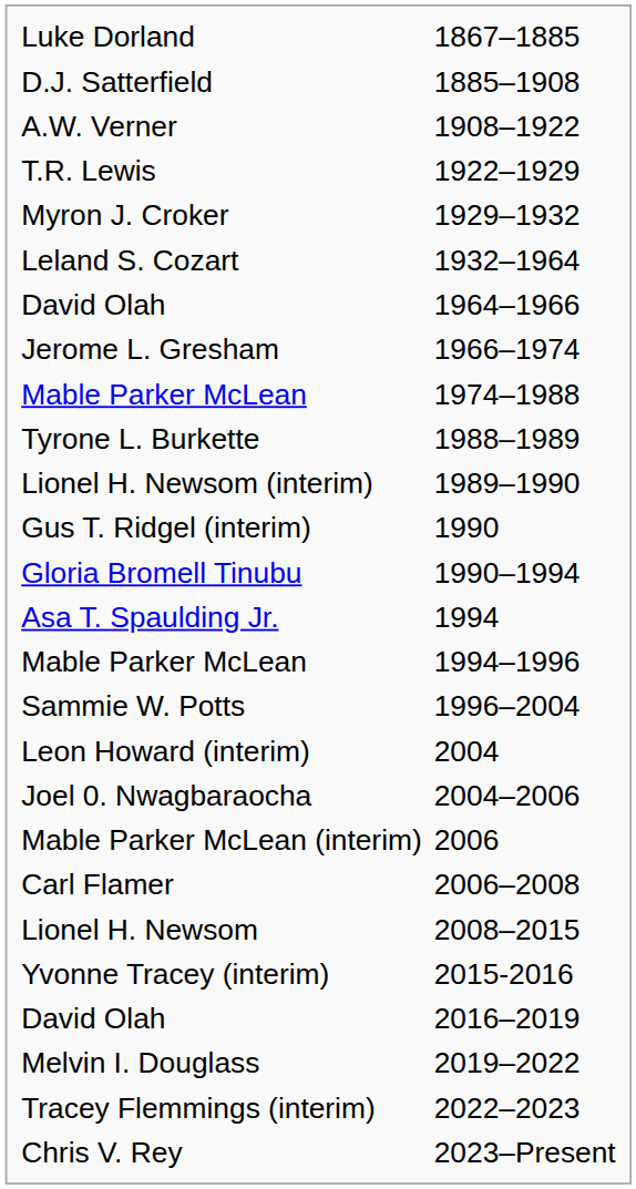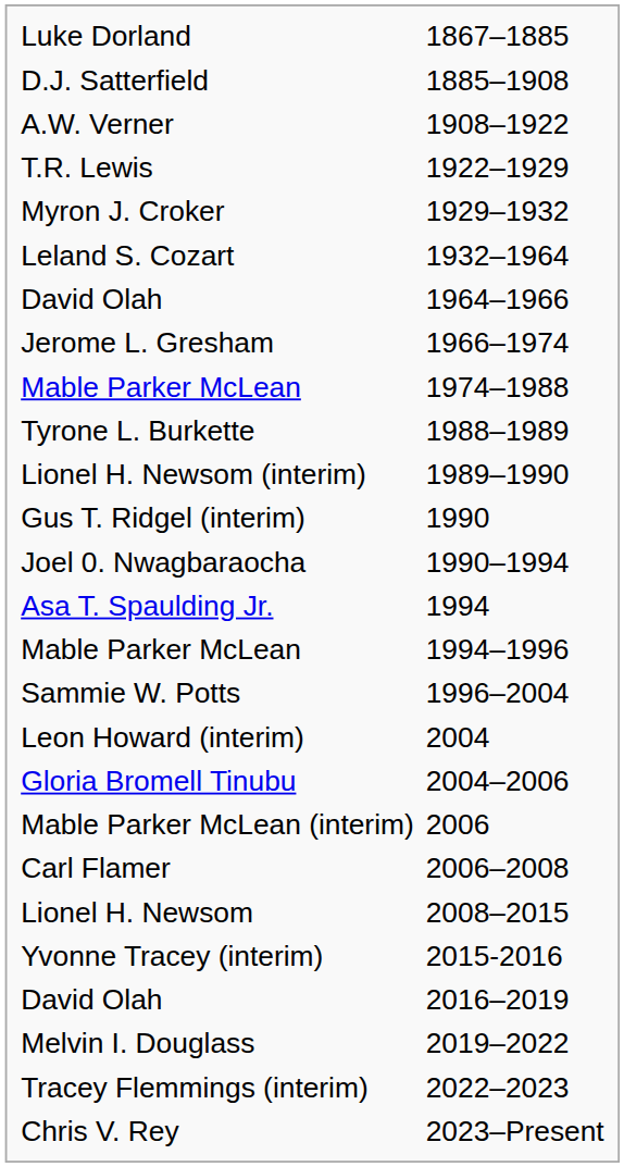row 13 | column 1: Gloria Bromell Tinubu -> Joel 0. Nwagbaraocha
row 18 | column 1: Joel 0. Nwagbaraocha -> Gloria Bromell Tinubu
